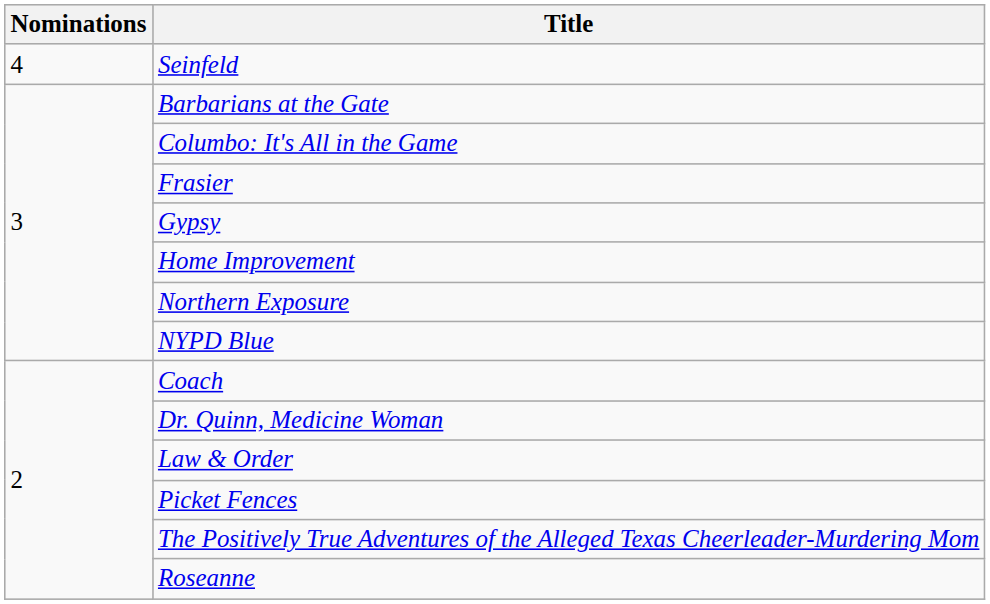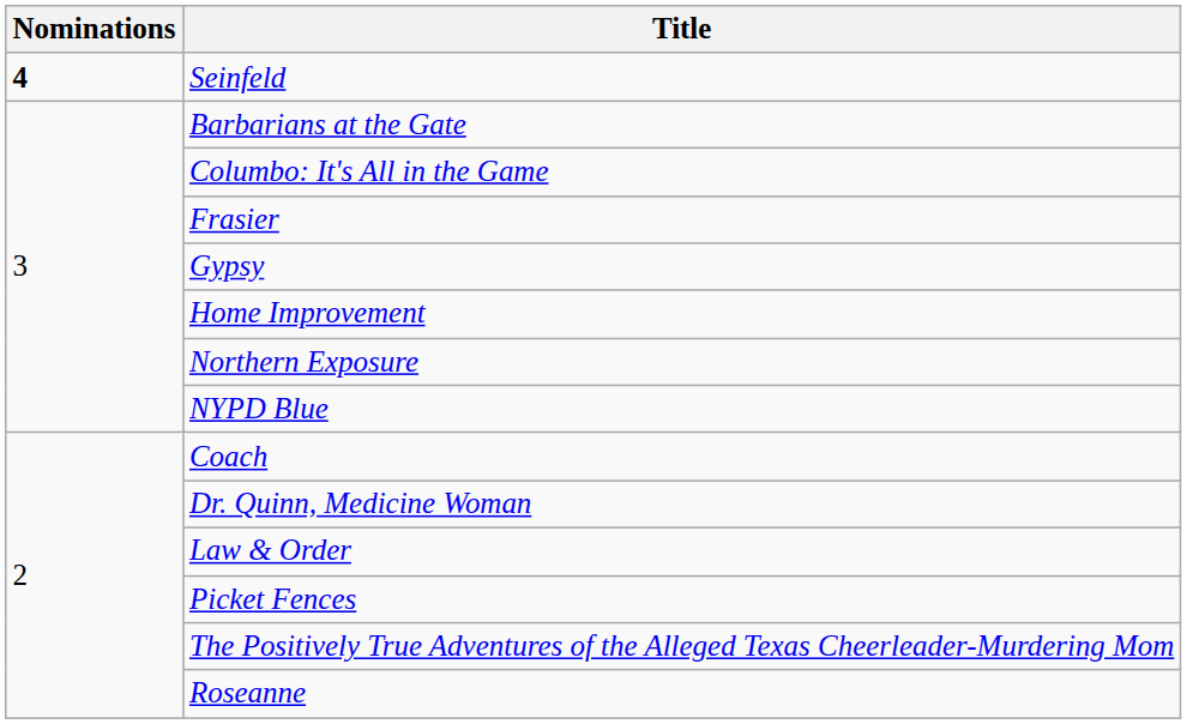Seinfeld | Nominations: normal -> bold
